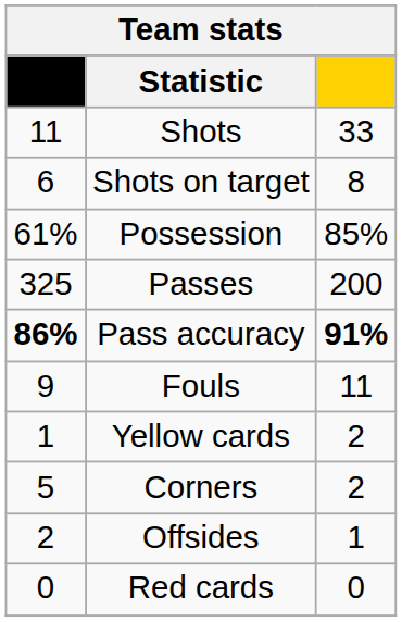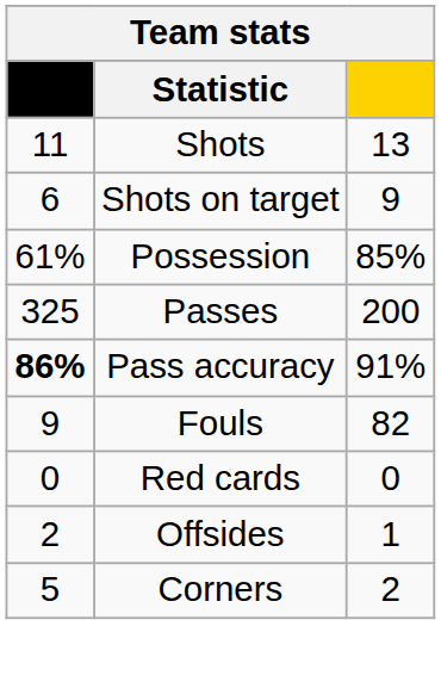Shots | column 3: 33 -> 13
Shots on target | column 3: 8 -> 9
Pass accuracy | column 3: bold -> normal
Fouls | column 3: 11 -> 82
- row: 1 | Yellow cards | 2
rows swapped: Red cards <-> Corners
